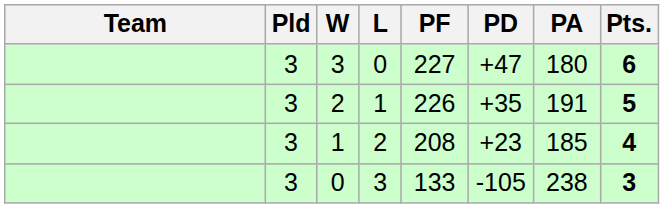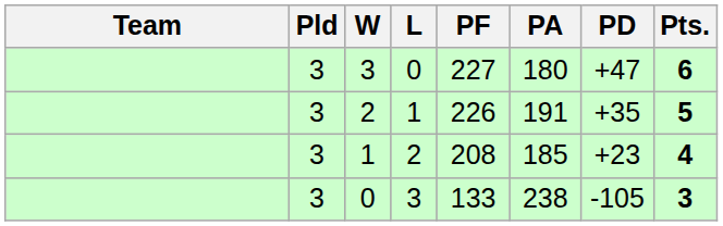columns swapped: PA <-> PD
